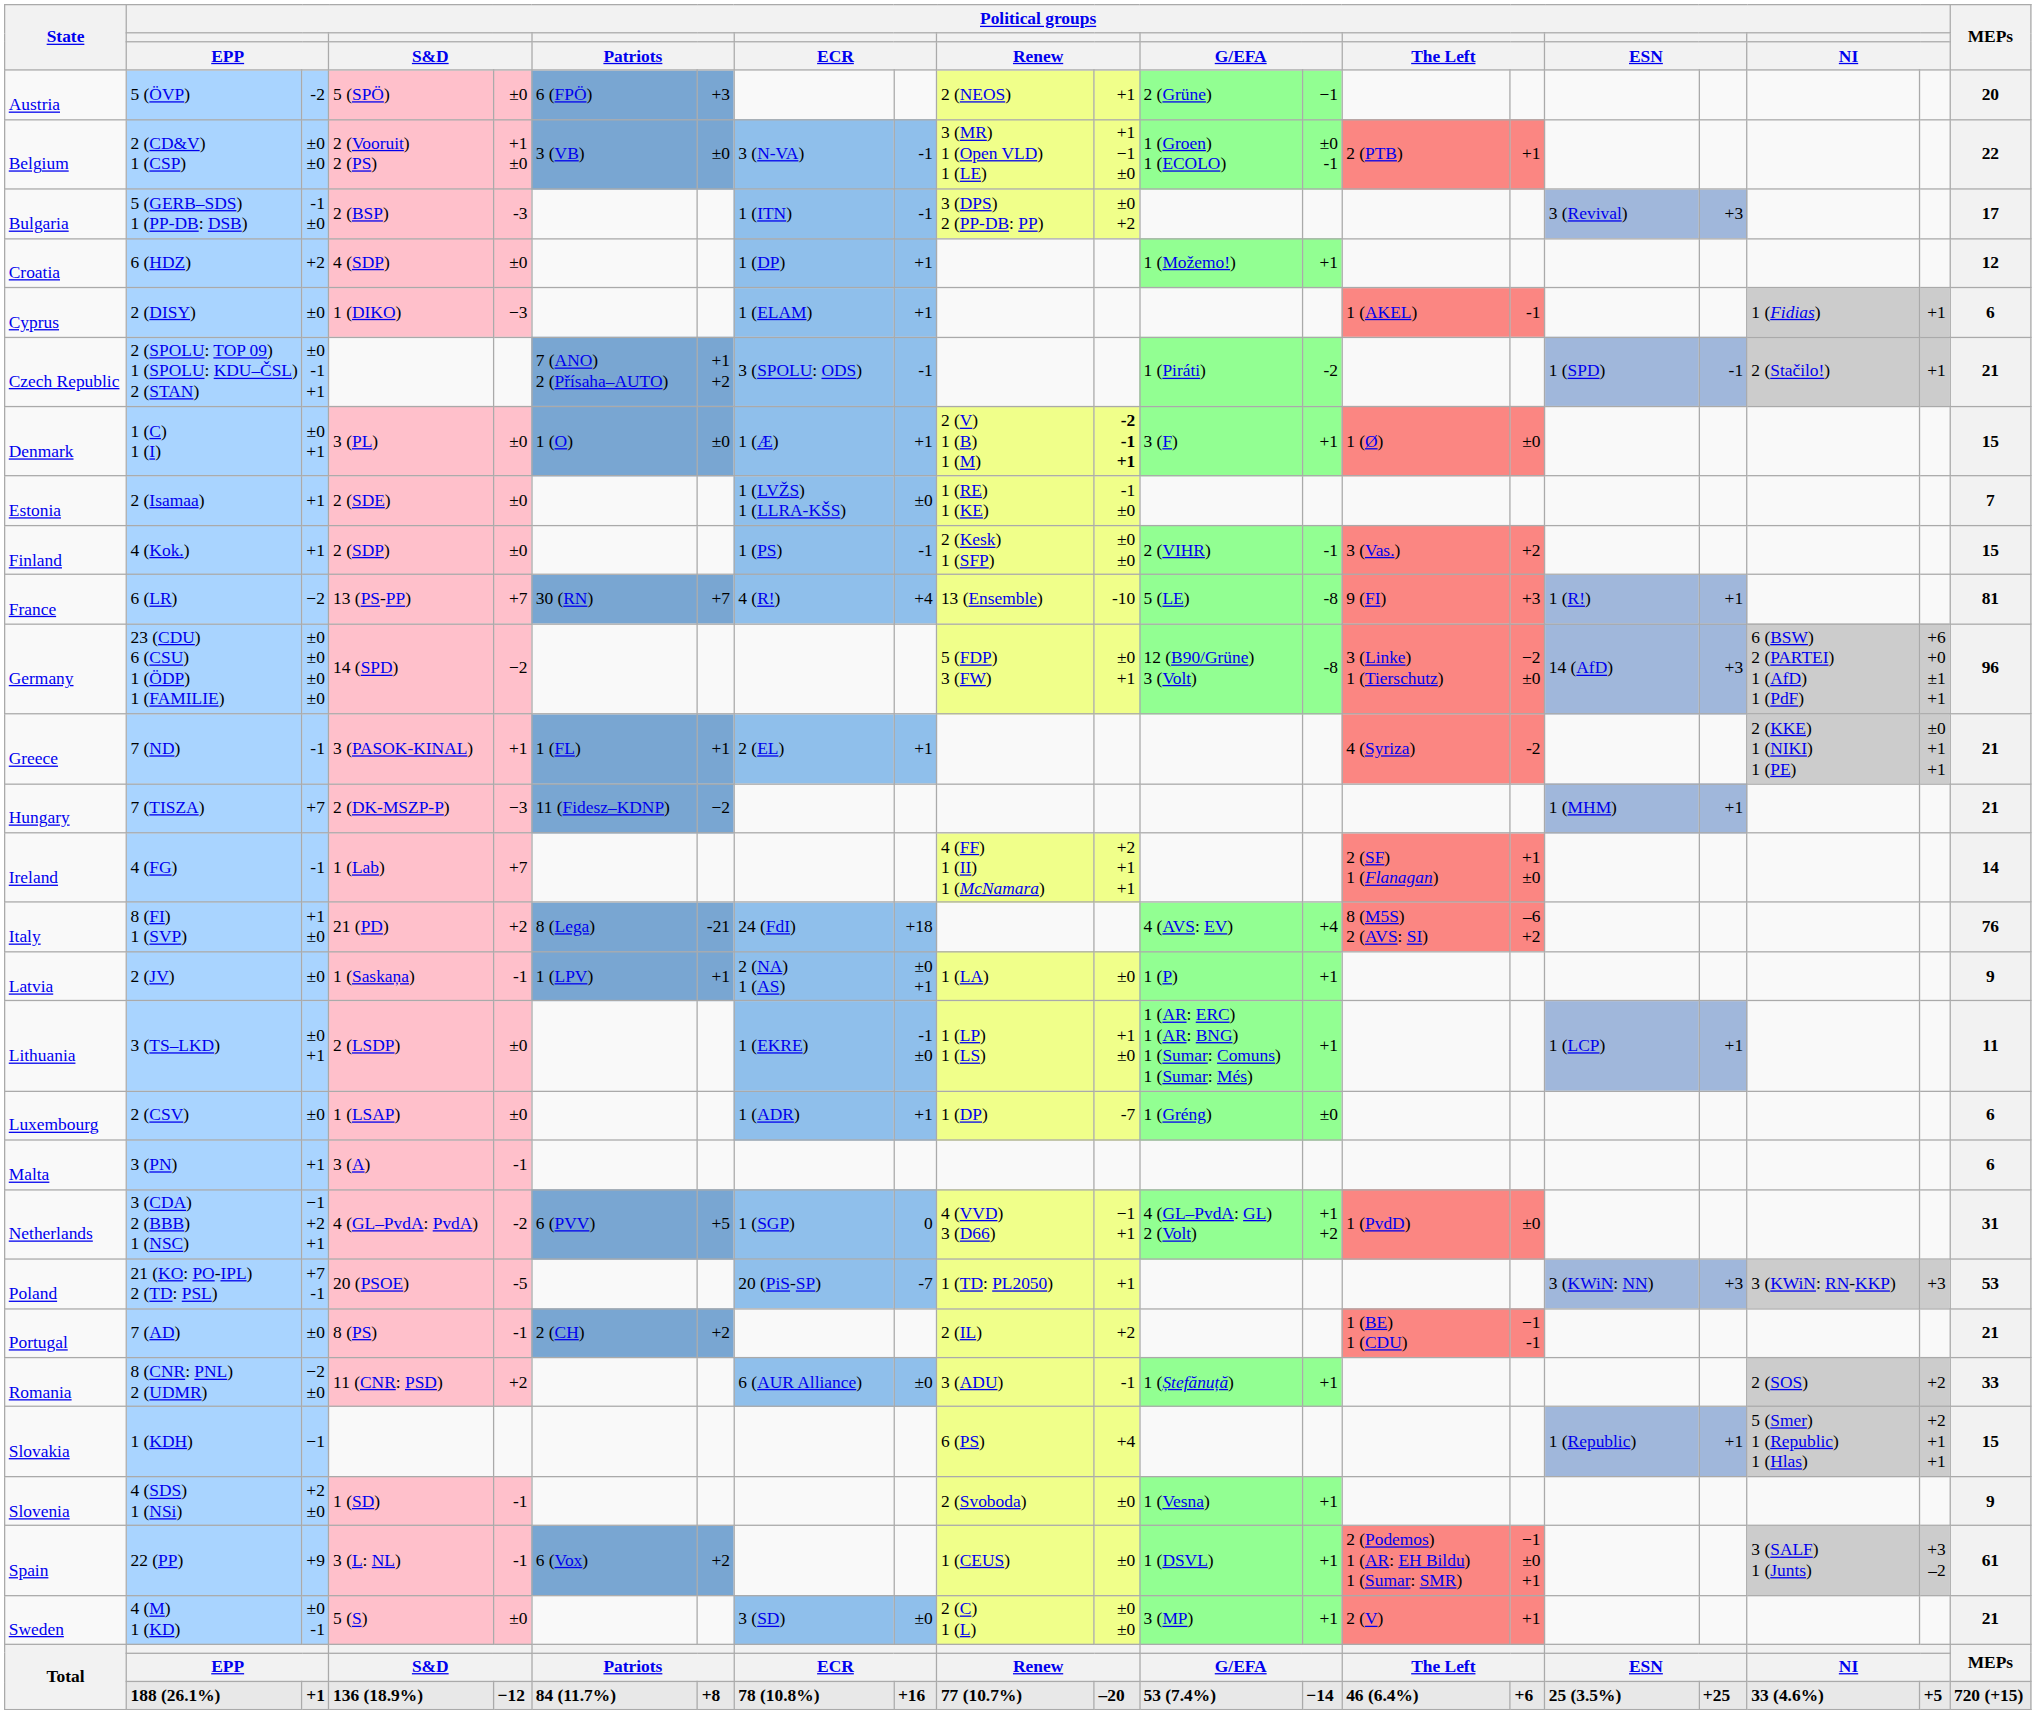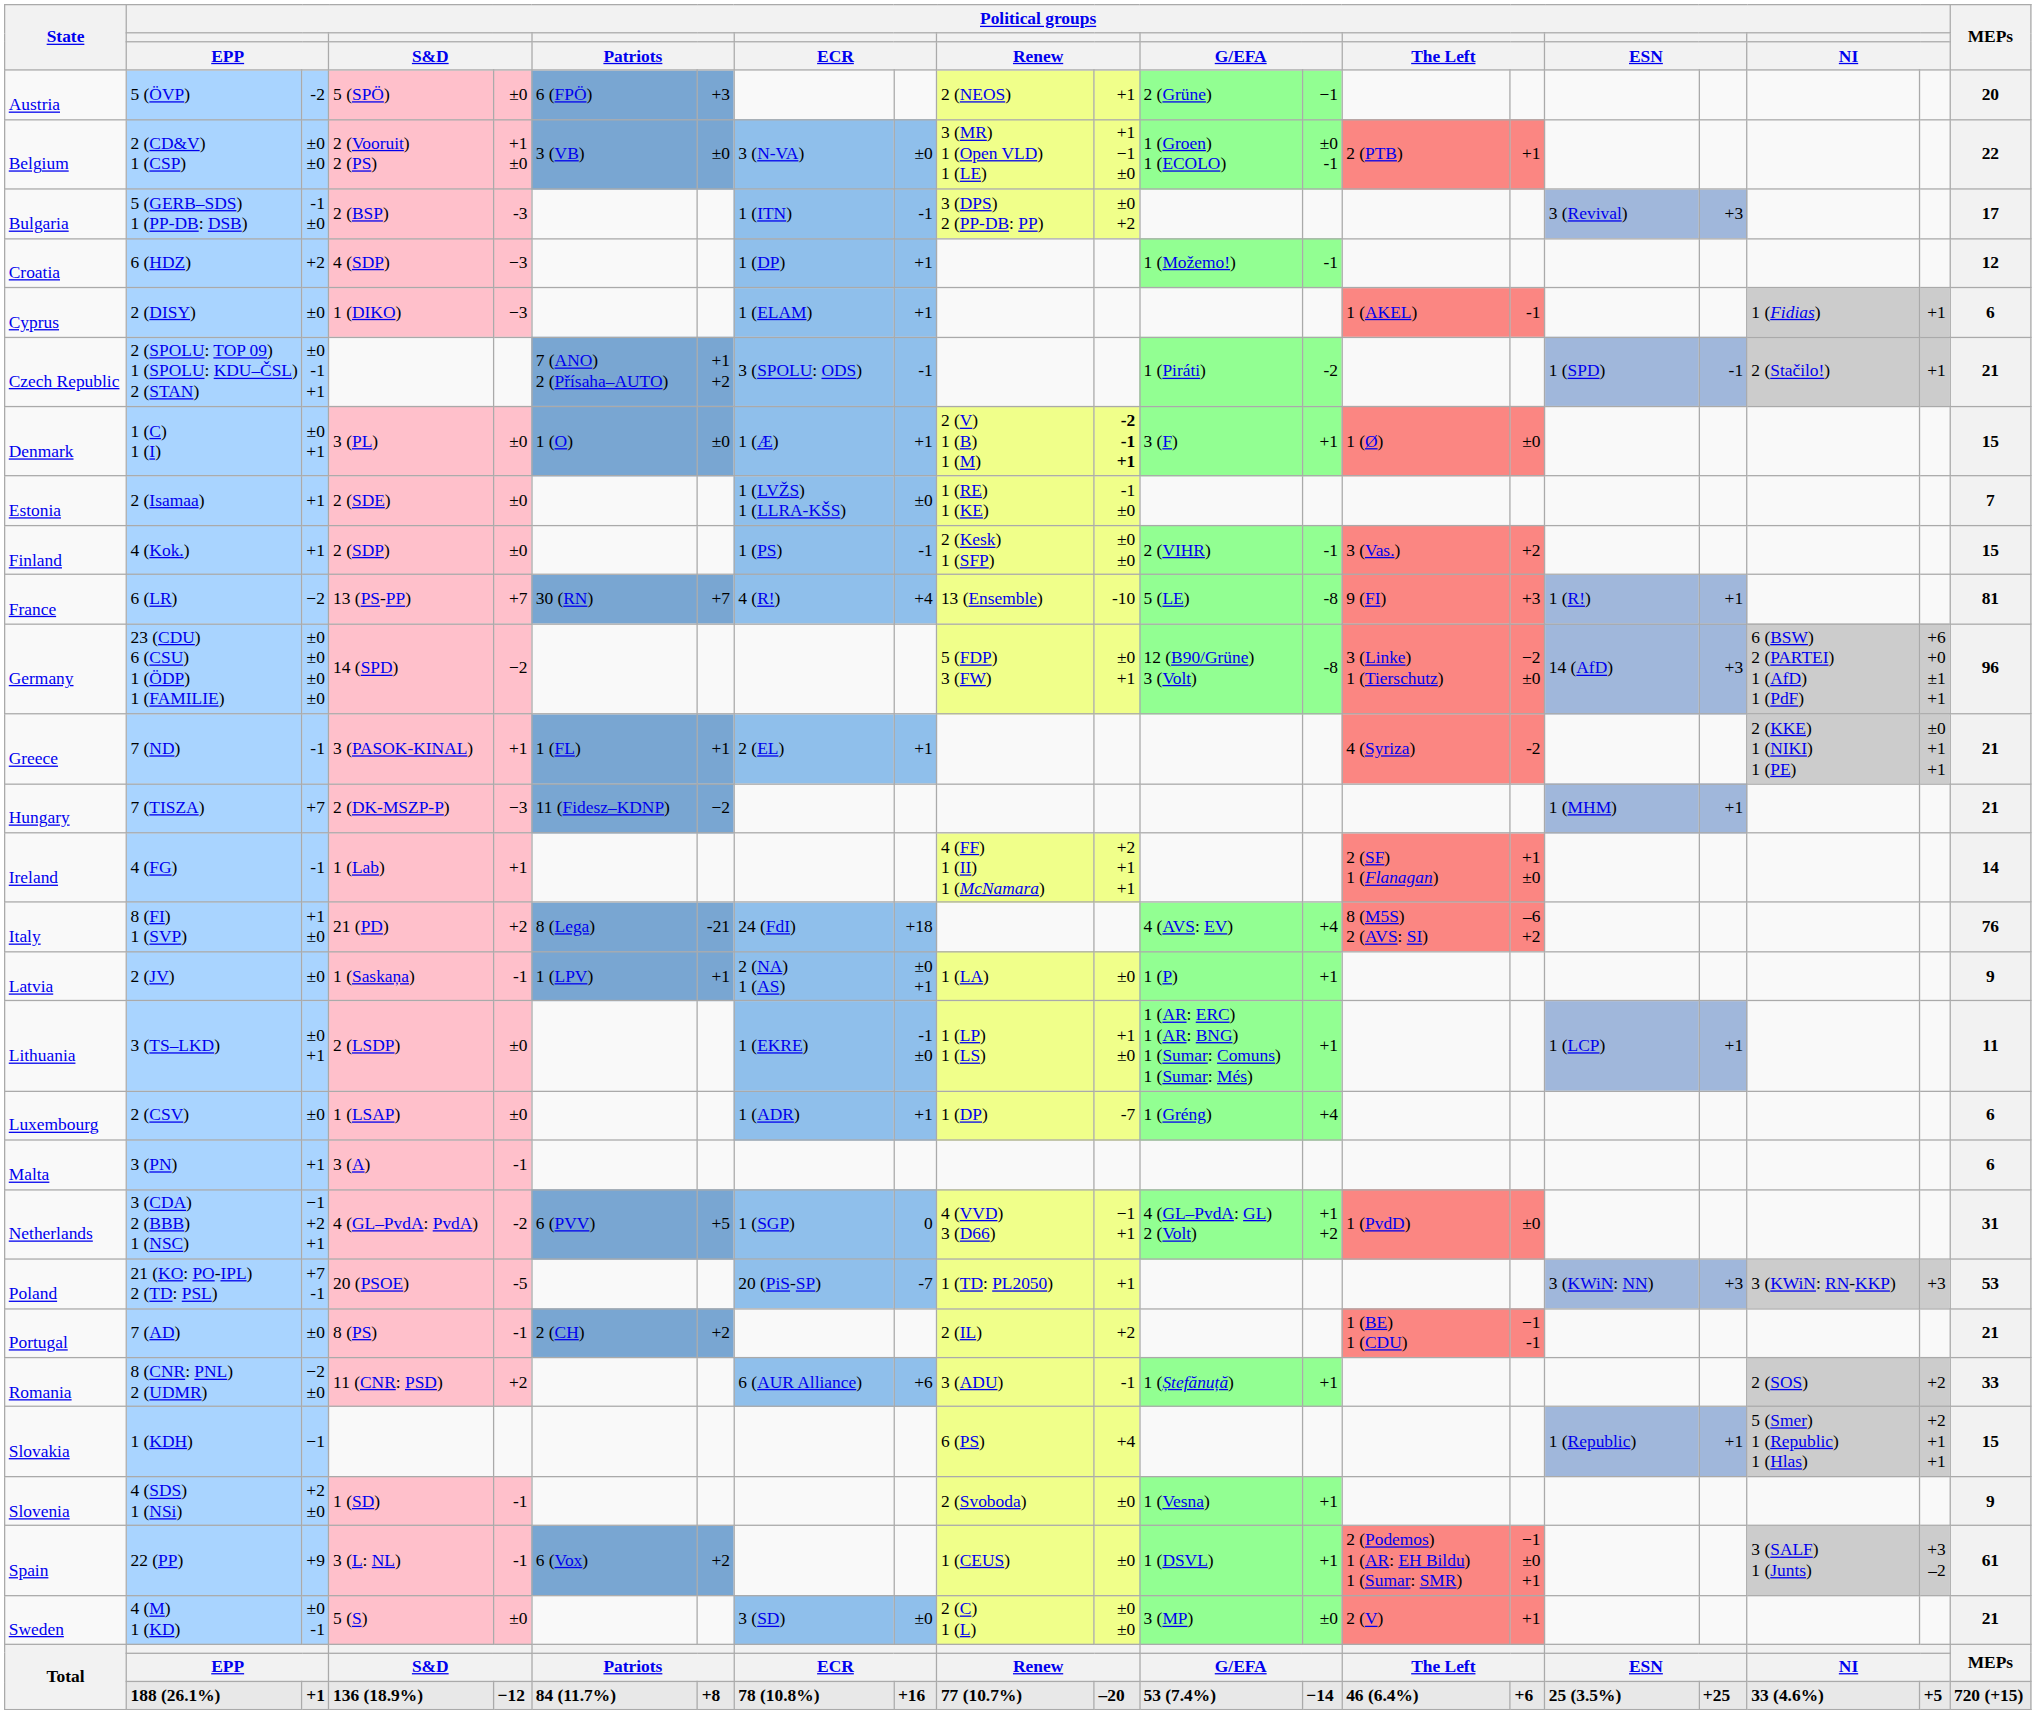Belgium | column 9: -1 -> ±0
Croatia | column 5: ±0 -> −3
Croatia | column 13: +1 -> -1
Ireland | column 5: +7 -> +1
Luxembourg | column 13: ±0 -> +4
Romania | column 9: ±0 -> +6
Sweden | column 13: +1 -> ±0
